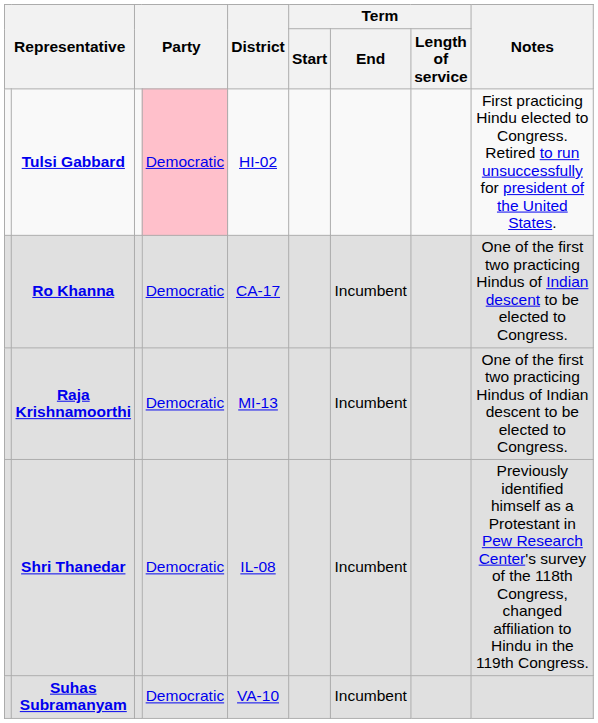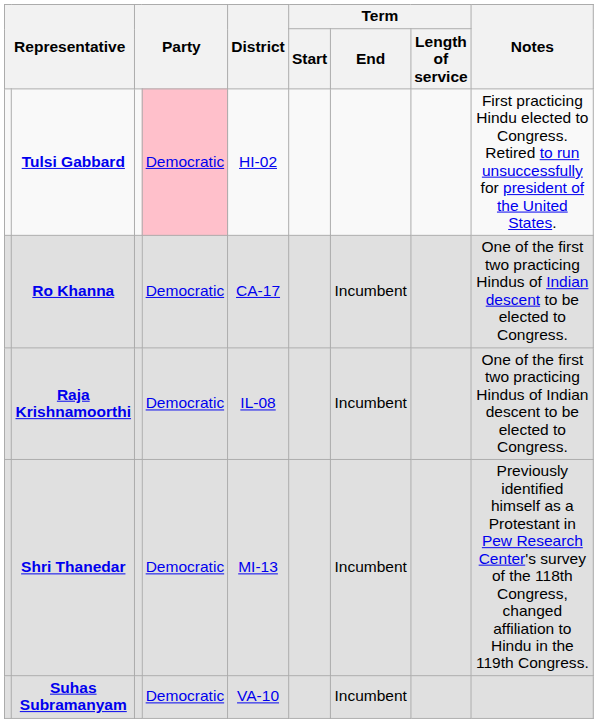Raja Krishnamoorthi | District: MI-13 -> IL-08
Shri Thanedar | District: IL-08 -> MI-13
